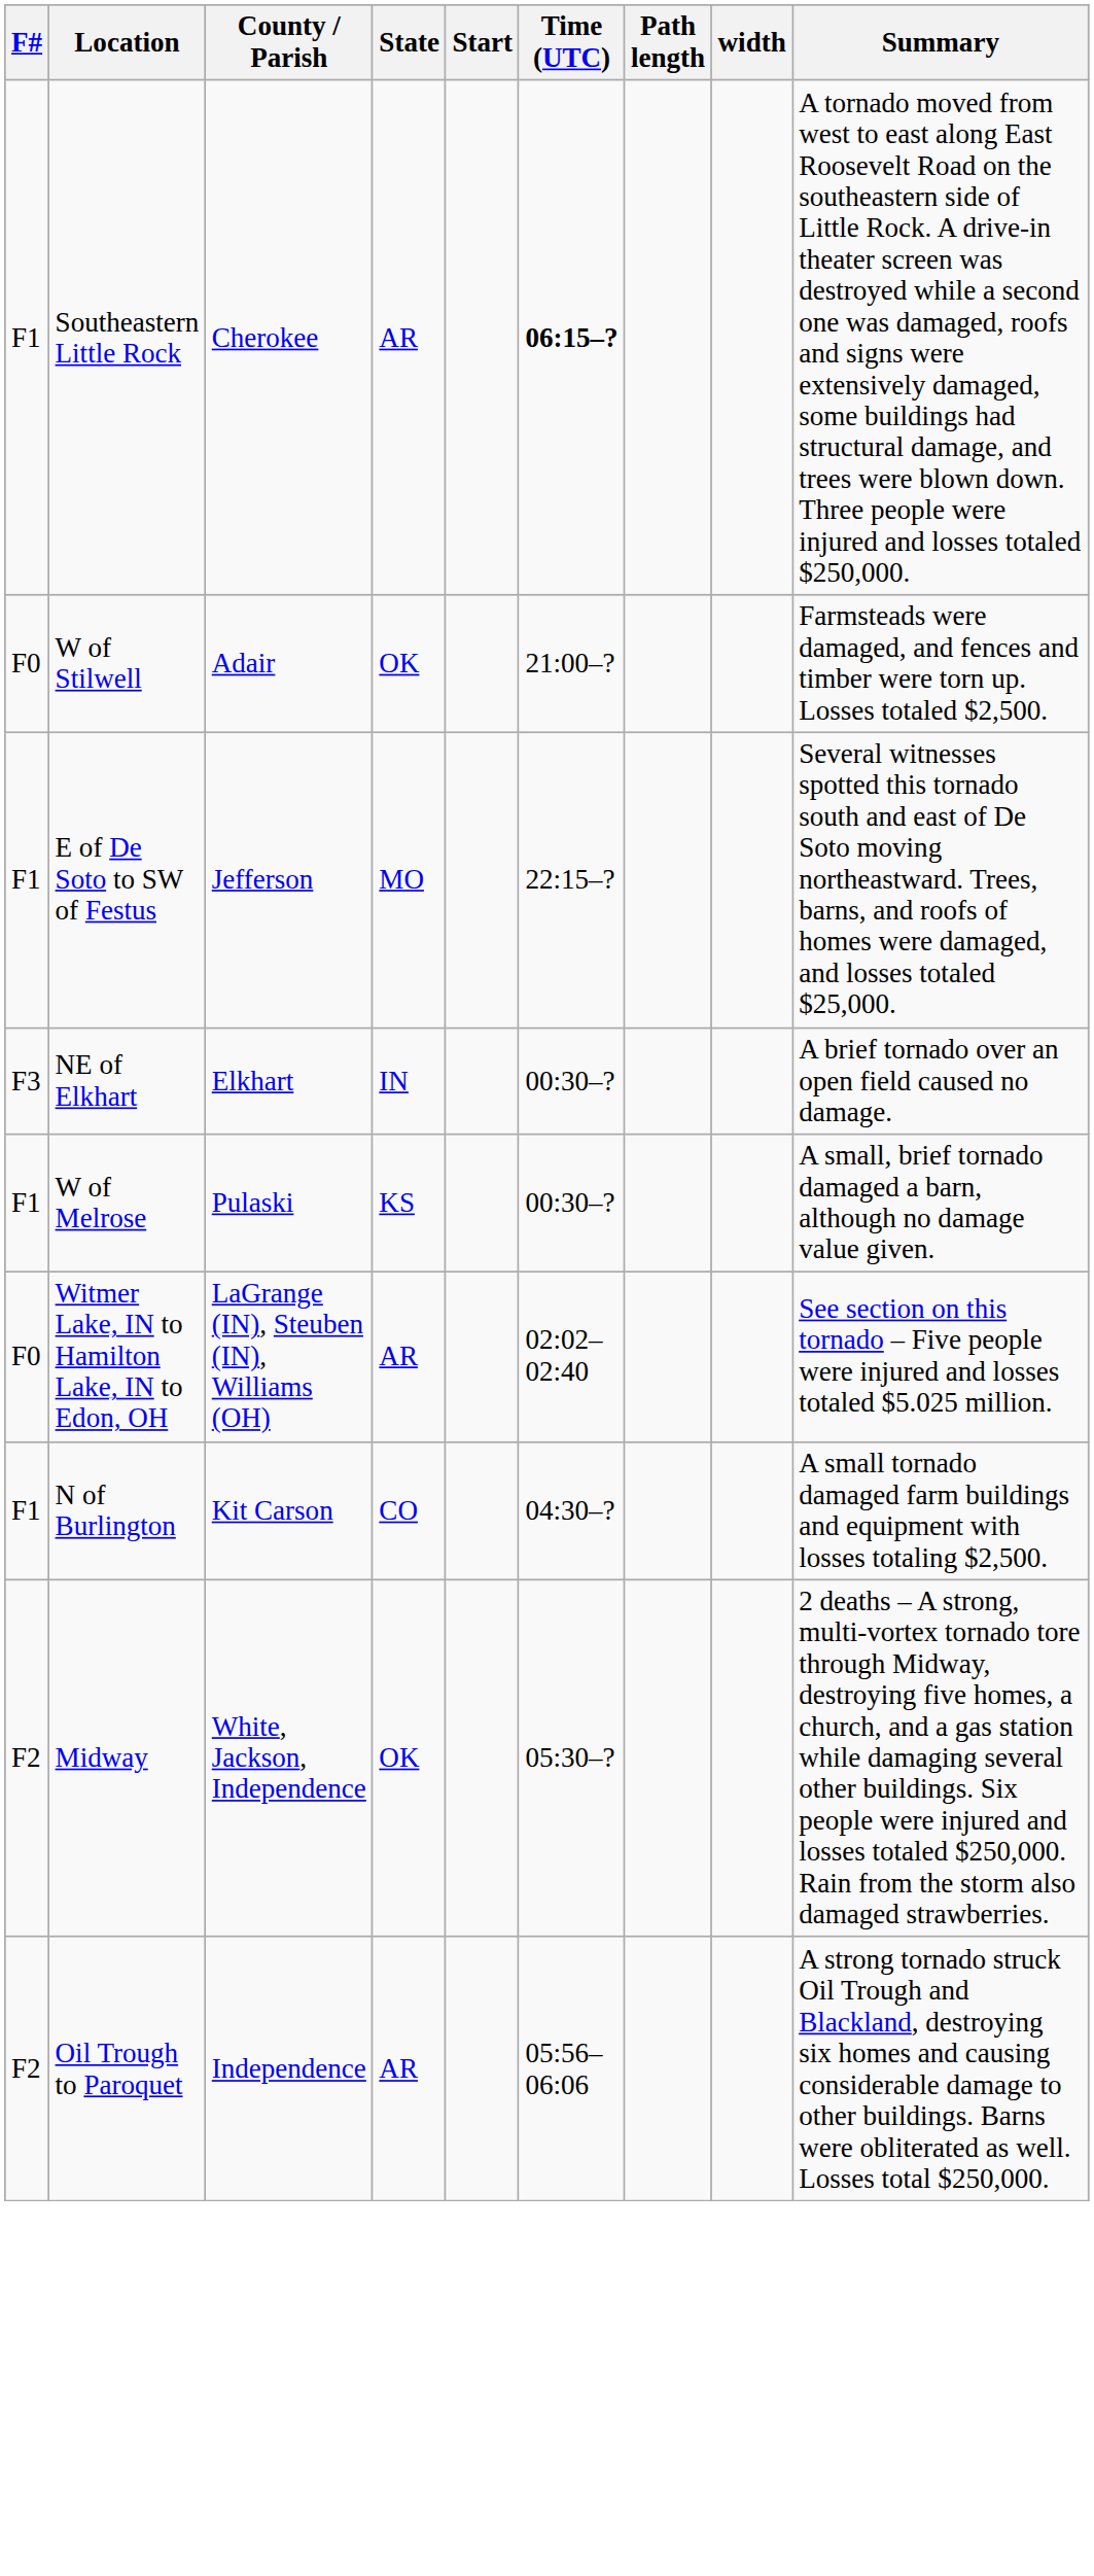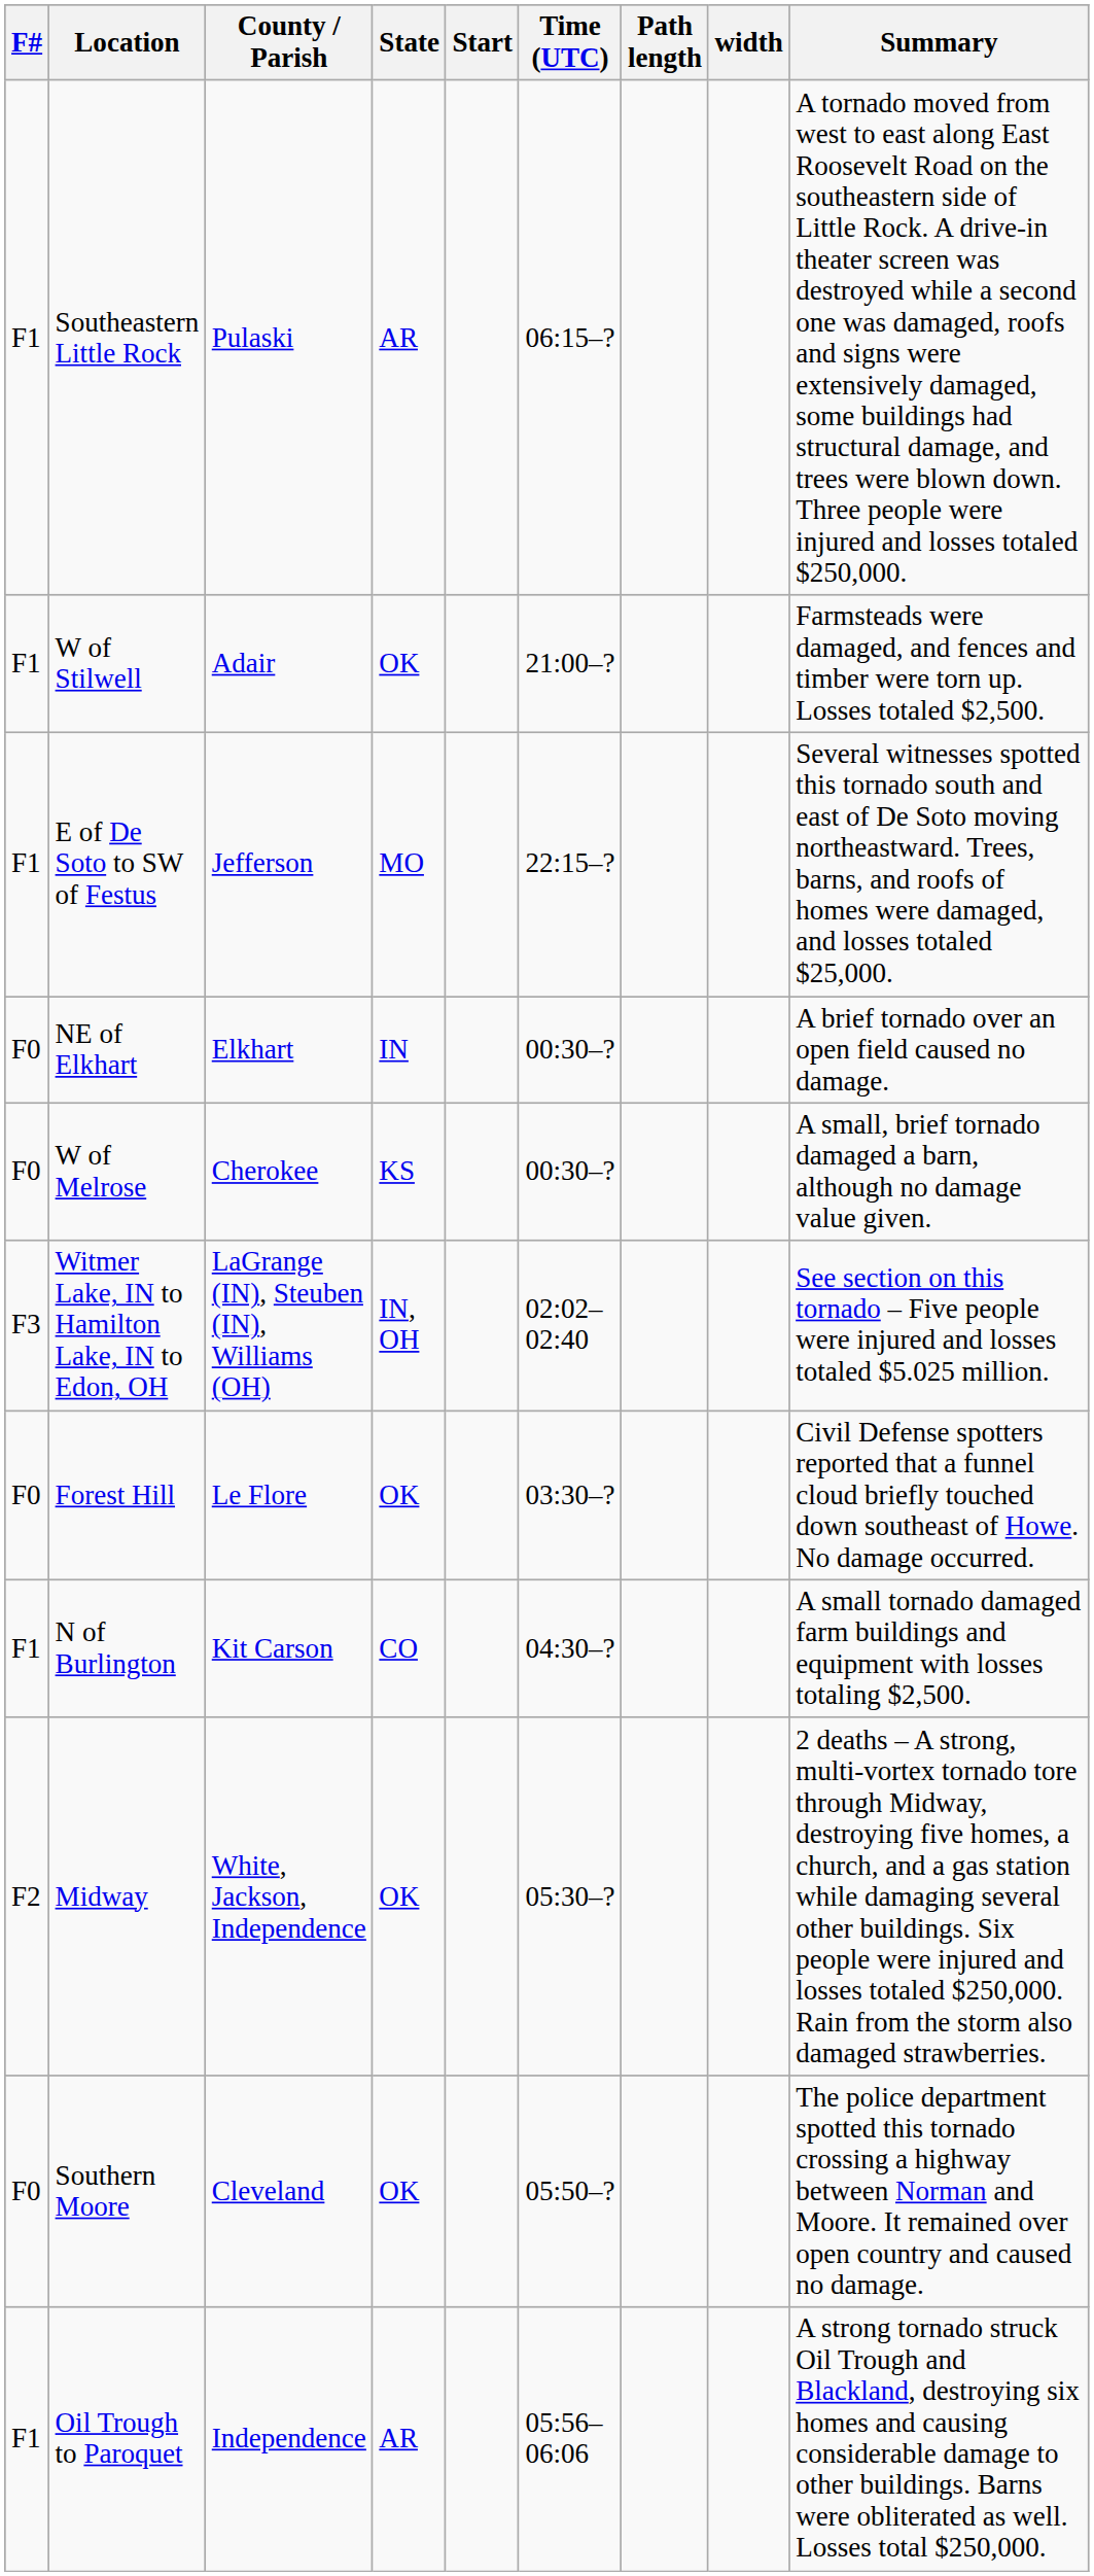Southeastern Little Rock | County / Parish: Cherokee -> Pulaski
Southeastern Little Rock | Time (UTC): bold -> normal
W of Stilwell | F#: F0 -> F1
NE of Elkhart | F#: F3 -> F0
W of Melrose | F#: F1 -> F0
W of Melrose | County / Parish: Pulaski -> Cherokee
Witmer Lake, IN to Hamilton Lake, IN to Edon, OH | F#: F0 -> F3
Witmer Lake, IN to Hamilton Lake, IN to Edon, OH | State: AR -> IN, OH
+ row: F0 | Forest Hill | Le Flore | OK | 03:30–? | Civil Defense spotters reported that a funnel cloud briefly touched down southeast of Howe. No damage occurred.
+ row: F0 | Southern Moore | Cleveland | OK | 05:50–? | The police department spotted this tornado crossing a highway between Norman and Moore. It remained over open country and caused no damage.
Oil Trough to Paroquet | F#: F2 -> F1
